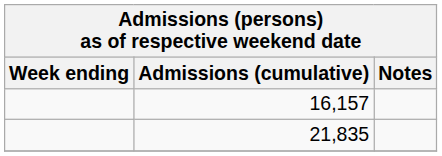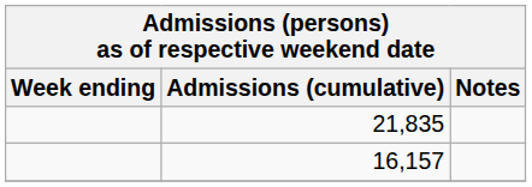rows swapped: 21,835 <-> 16,157
